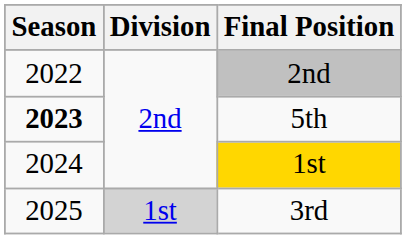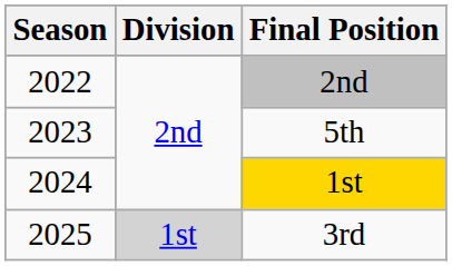5th | Season: bold -> normal
